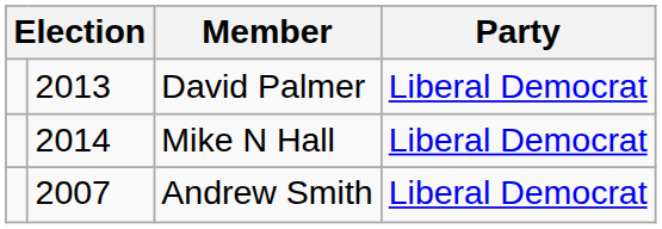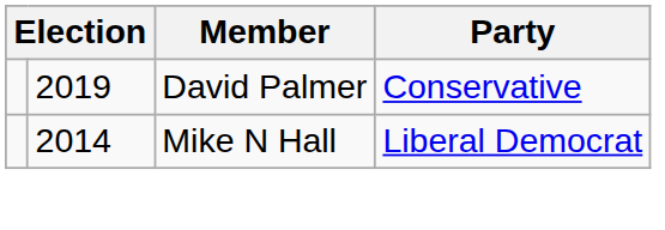David Palmer | column 2: 2013 -> 2019
David Palmer | Party: Liberal Democrat -> Conservative
- row: 2007 | Andrew Smith | Liberal Democrat
